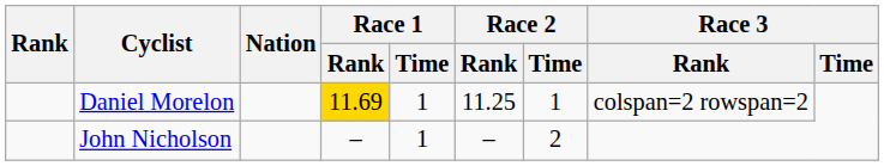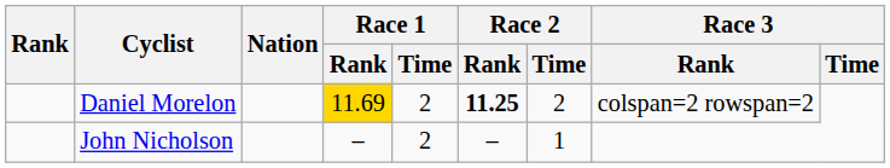Daniel Morelon | Race 1 / Time: 1 -> 2
Daniel Morelon | Race 2 / Rank: normal -> bold
Daniel Morelon | Race 2 / Time: 1 -> 2
John Nicholson | Race 1 / Time: 1 -> 2
John Nicholson | Race 2 / Time: 2 -> 1
